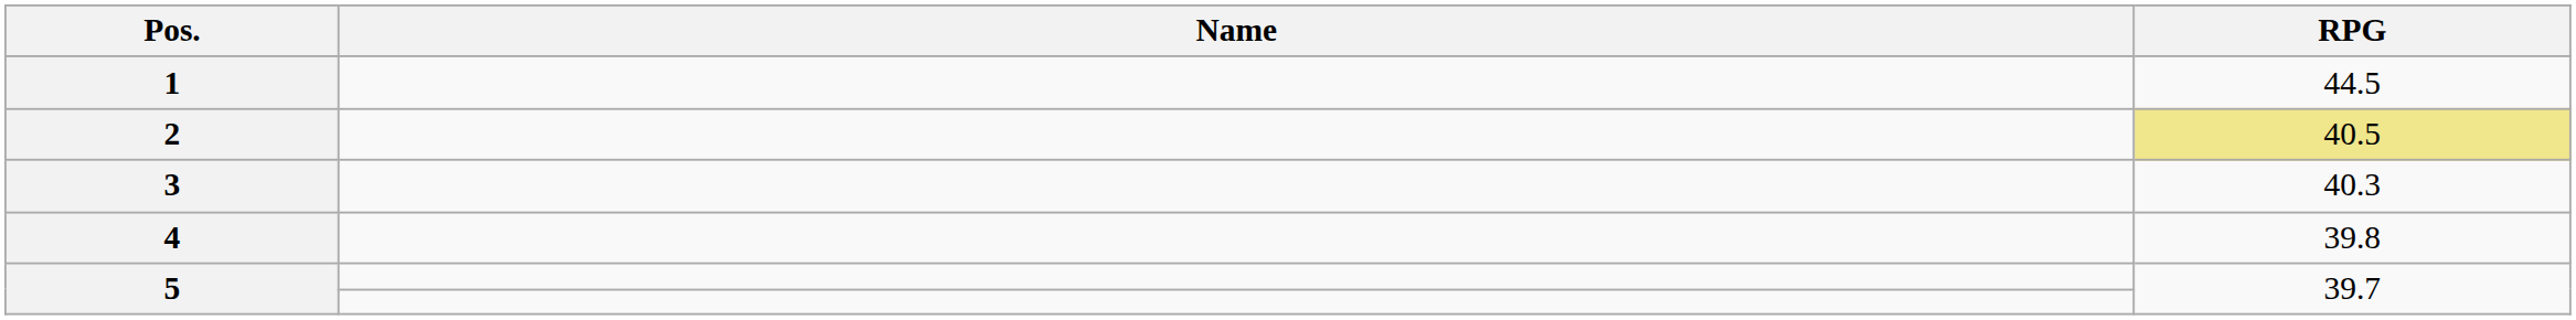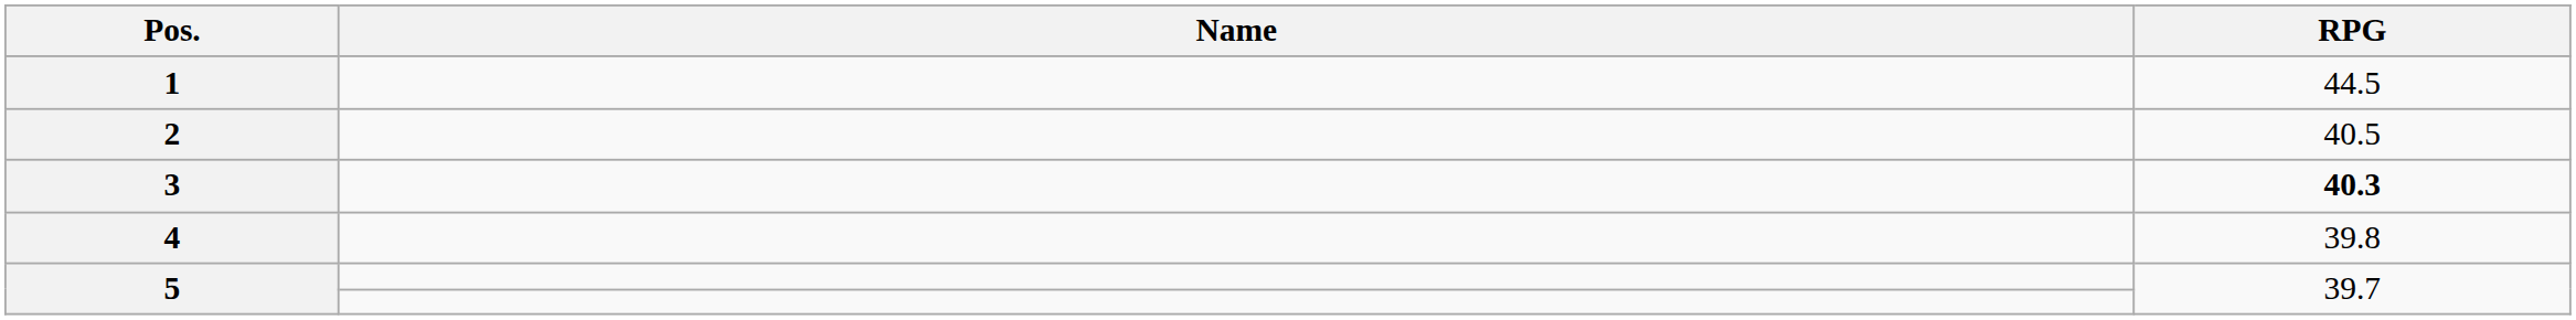2 | RPG: khaki background -> no background
3 | RPG: normal -> bold
